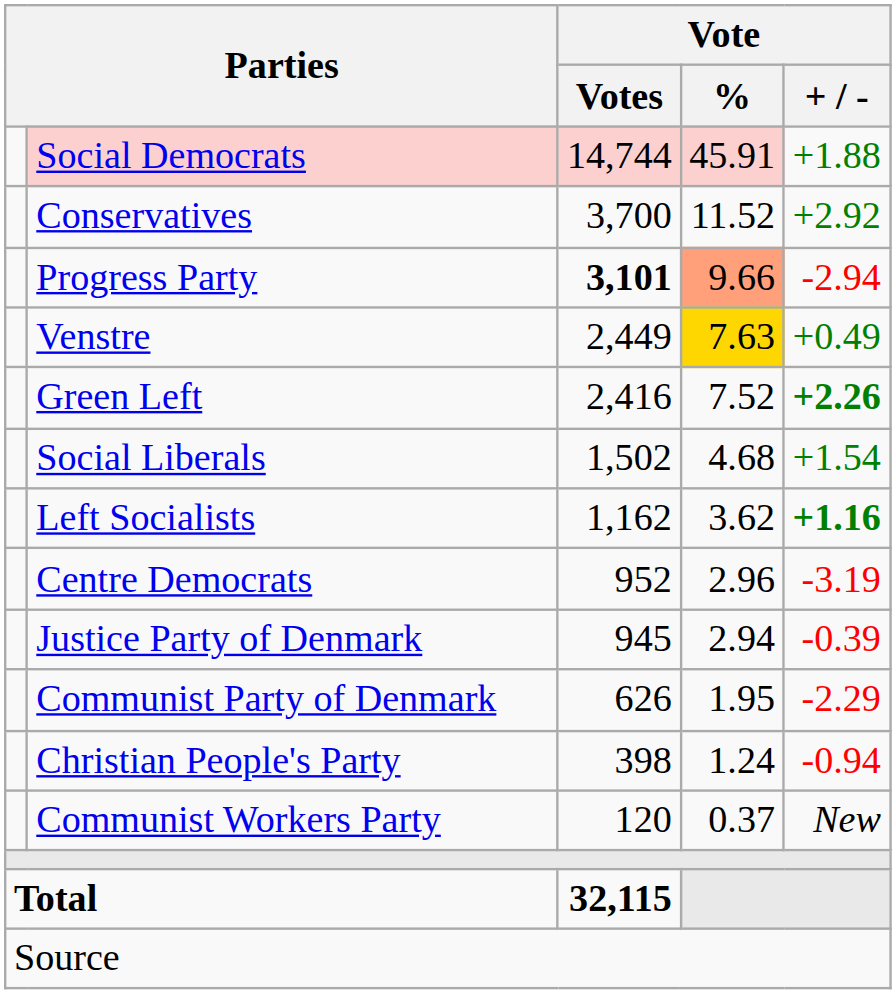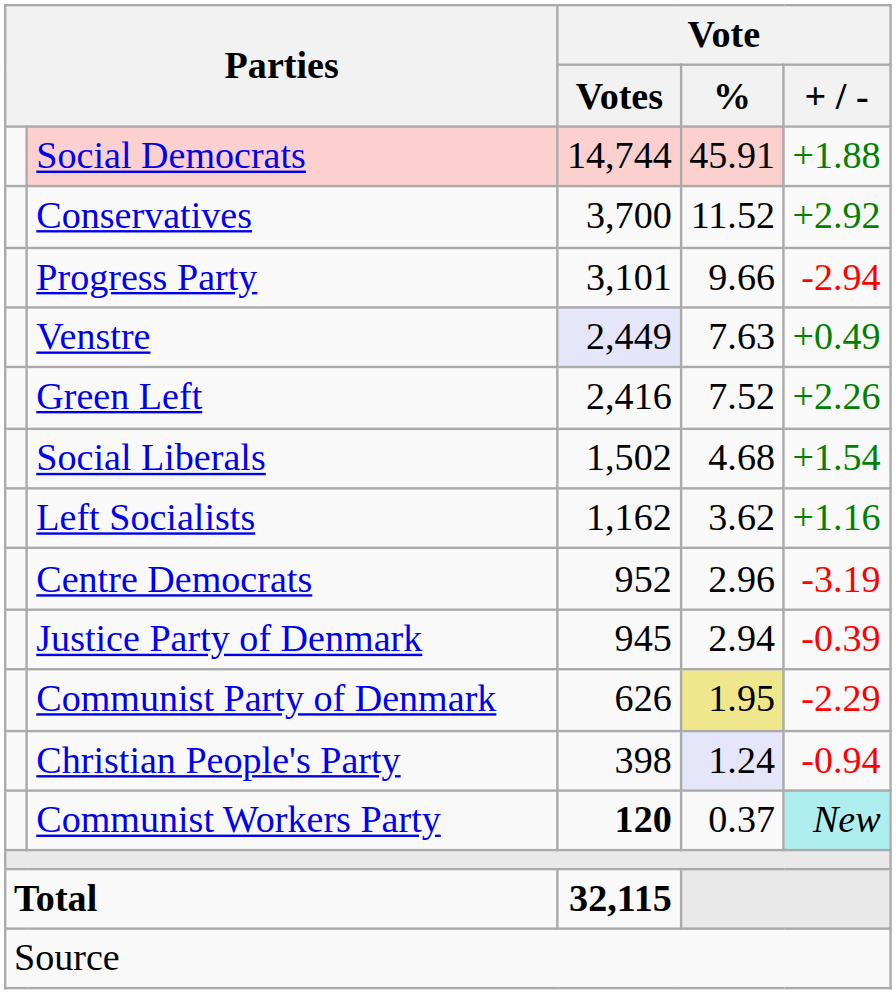Progress Party | Vote / Votes: bold -> normal
Progress Party | Vote / %: lightsalmon background -> no background
Venstre | Vote / Votes: no background -> lavender background
Venstre | Vote / %: gold background -> no background
Green Left | Vote / + / -: bold -> normal
Left Socialists | Vote / + / -: bold -> normal
Communist Party of Denmark | Vote / %: no background -> khaki background
Christian People's Party | Vote / %: no background -> lavender background
Communist Workers Party | Vote / Votes: normal -> bold
Communist Workers Party | Vote / + / -: no background -> paleturquoise background
